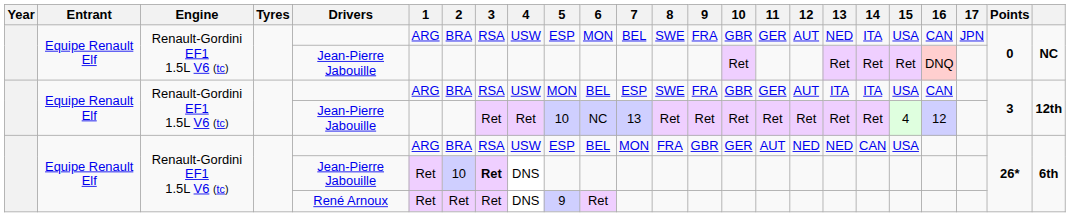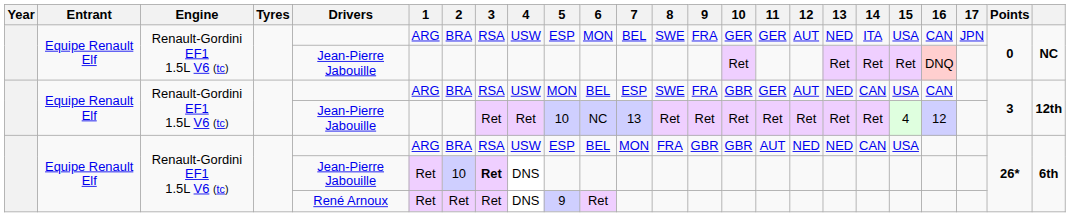row 2 | 10: GBR -> GER
row 4 | 13: ITA -> NED
row 4 | 14: ITA -> CAN
row 6 | 10: GER -> GBR
